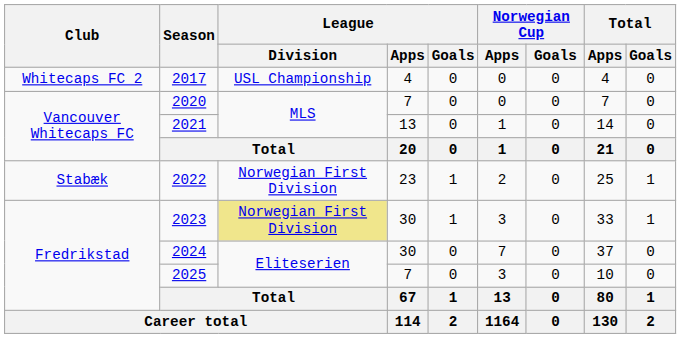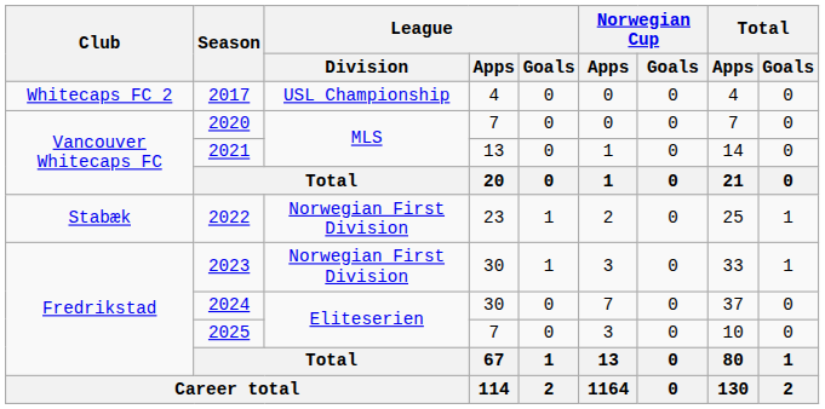2023 | League / Division: khaki background -> no background
